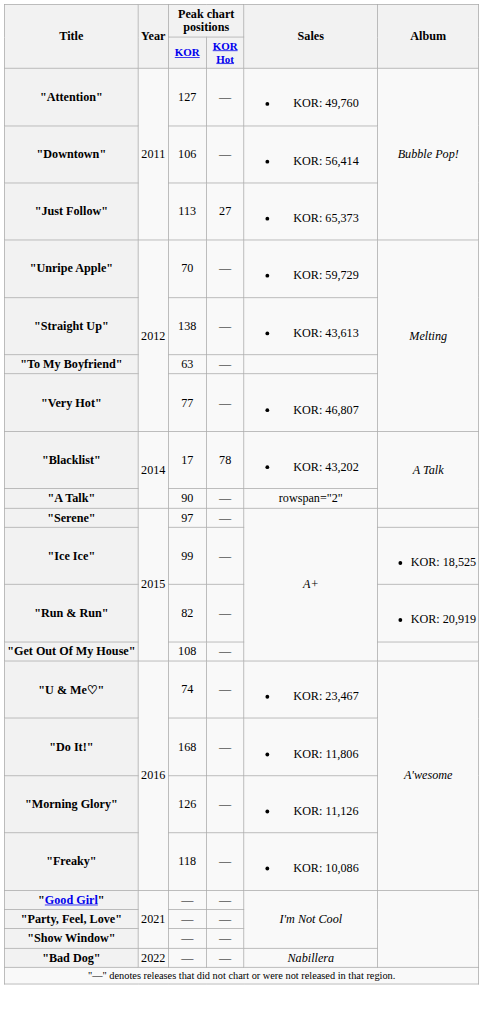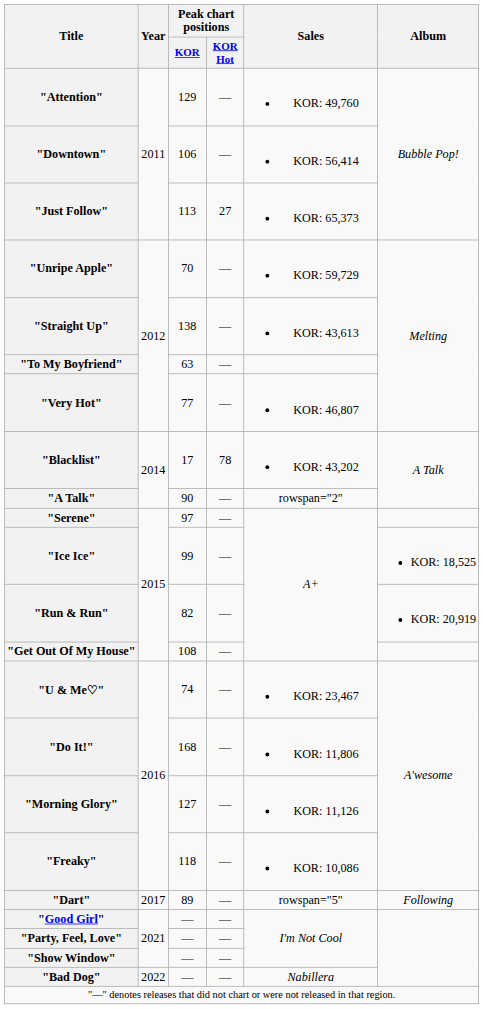"Attention" | Peak chart positions / KOR: 127 -> 129
"Morning Glory" | Peak chart positions / KOR: 126 -> 127
+ row: "Dart" | 2017 | 89 | — | rowspan="5" | Following
